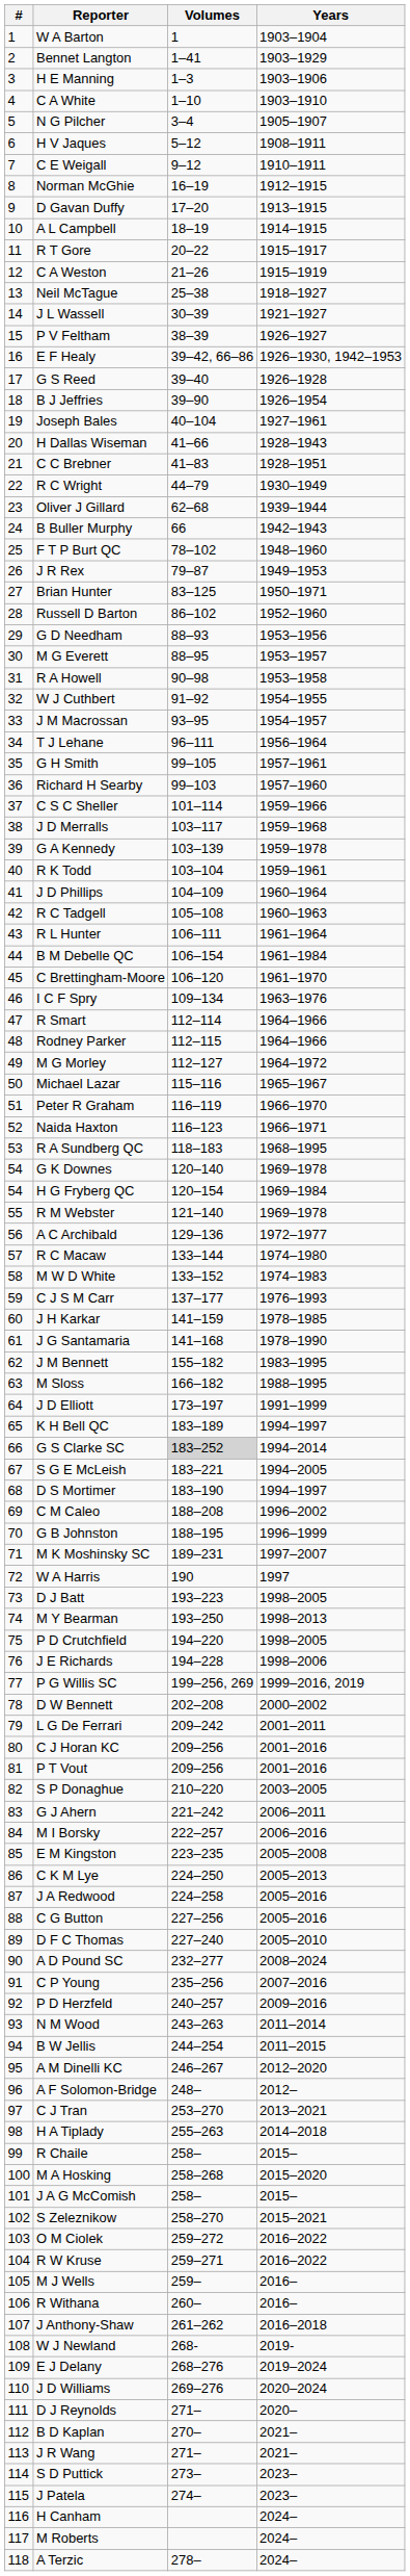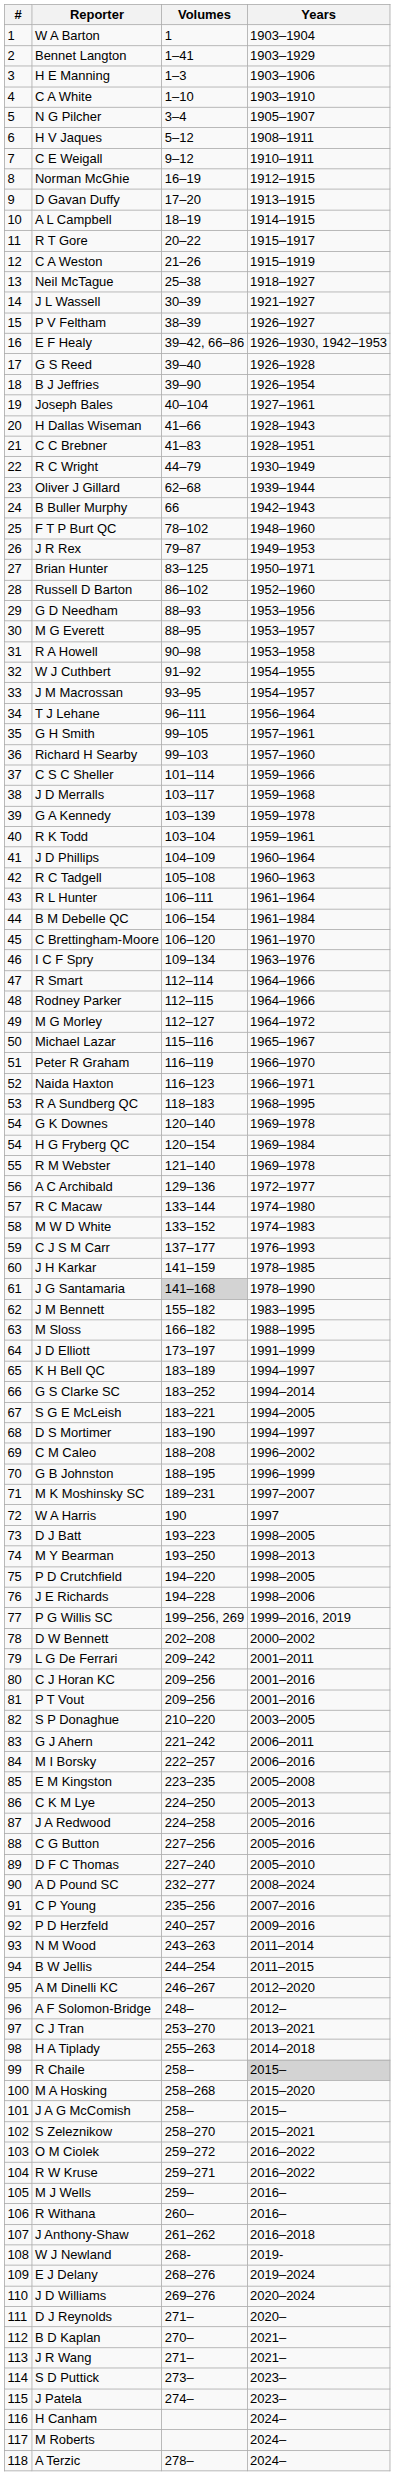J G Santamaria | Volumes: no background -> lightgrey background
G S Clarke SC | Volumes: lightgrey background -> no background
R Chaile | Years: no background -> lightgrey background
